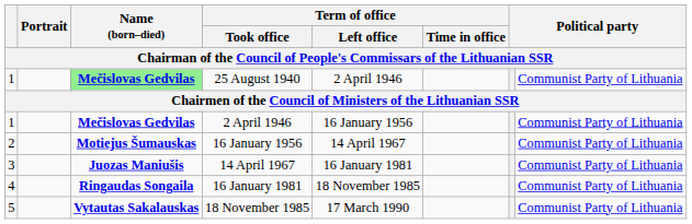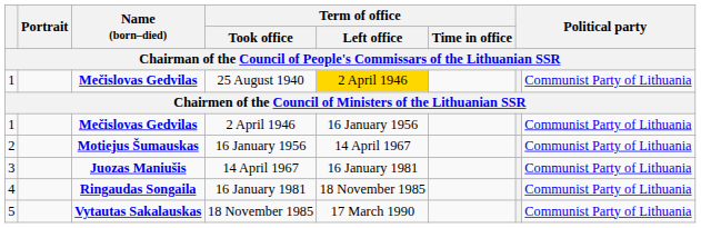25 August 1940 | Name (born–died): lightgreen background -> no background
25 August 1940 | Term of office / Left office: no background -> gold background
